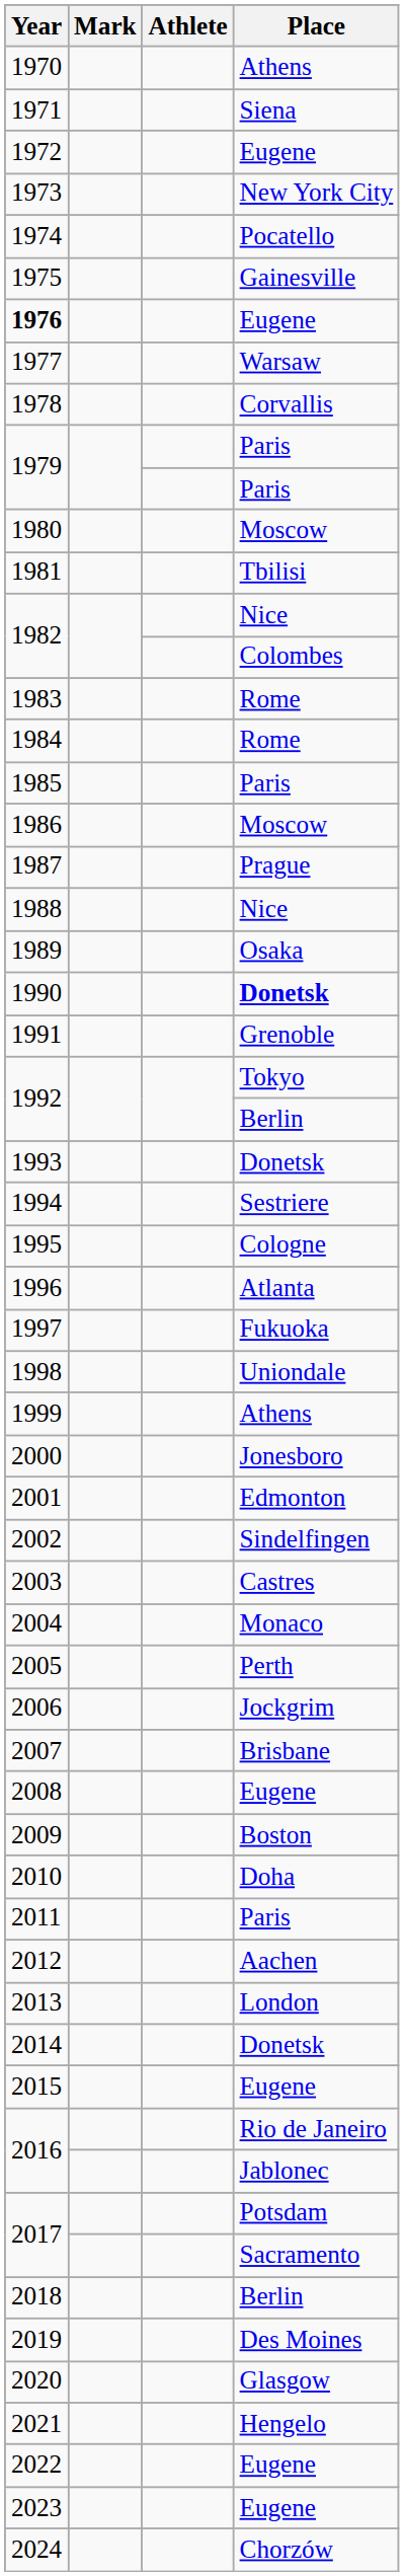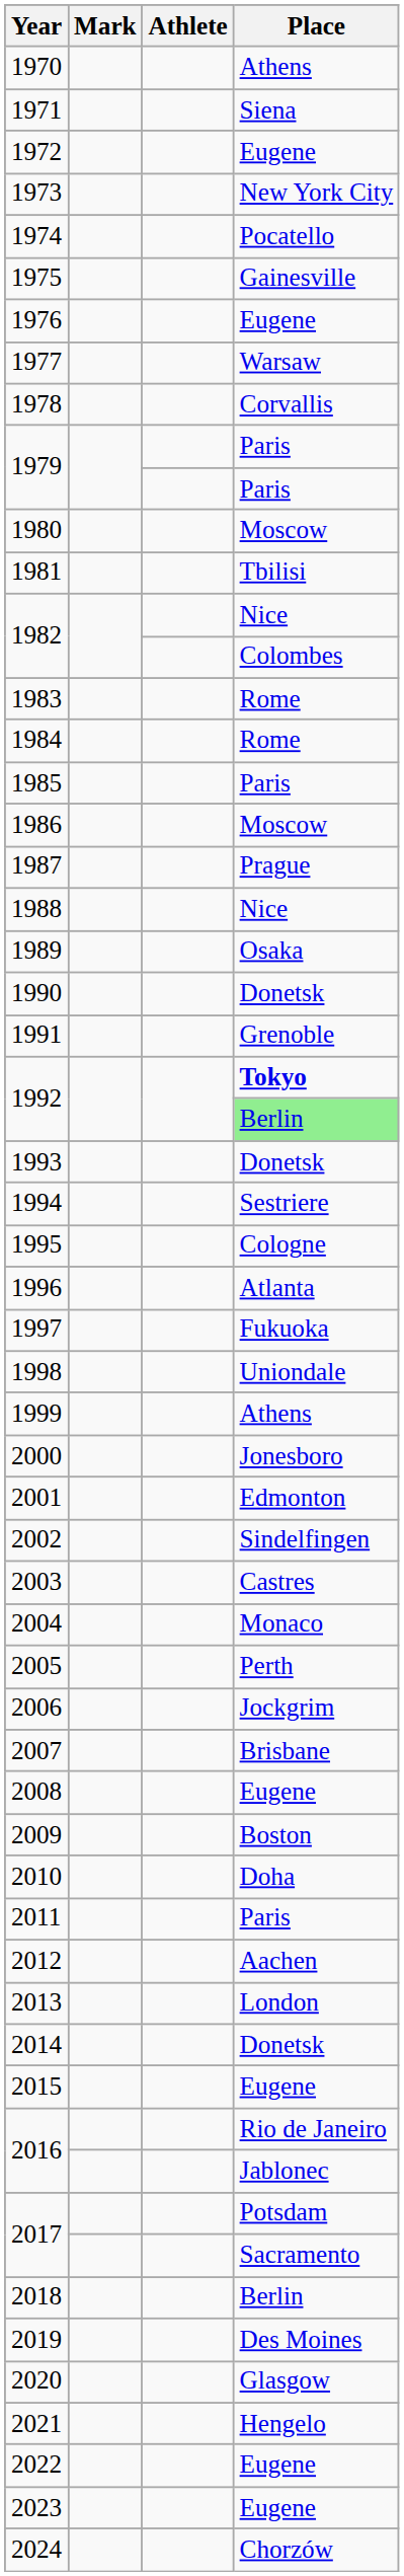1976 | Year: bold -> normal
1990 | Place: bold -> normal
1992 / Tokyo | Place: normal -> bold
1992 / Berlin | Place: no background -> lightgreen background
